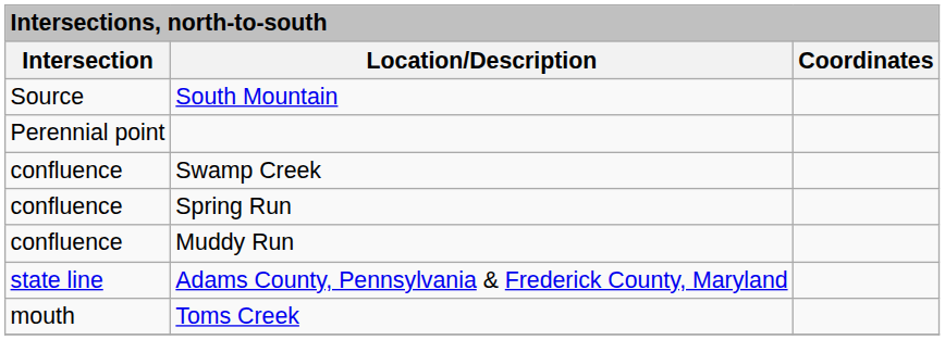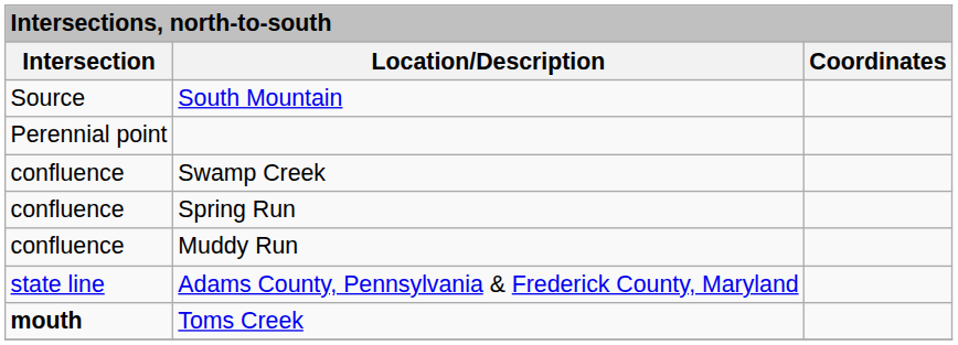Toms Creek | Intersection: normal -> bold
